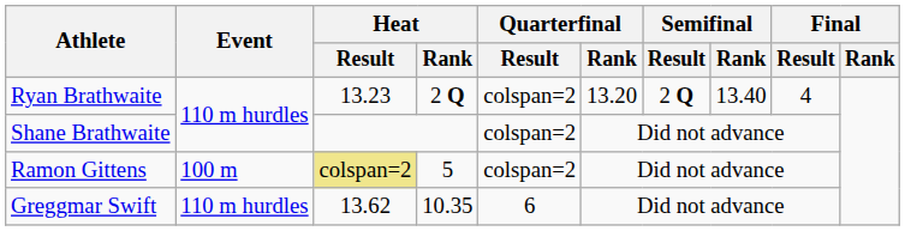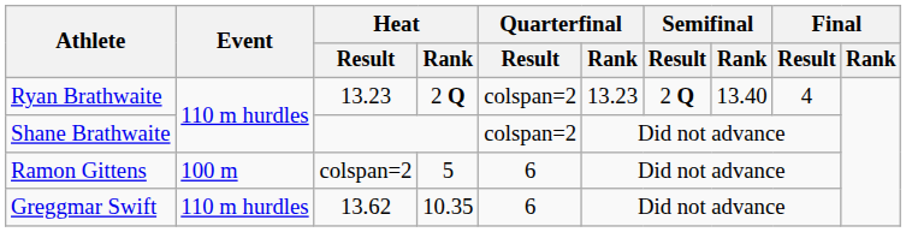Ryan Brathwaite | Quarterfinal / Rank: 13.20 -> 13.23
Ramon Gittens | Heat / Result: khaki background -> no background
Ramon Gittens | Quarterfinal / Result: colspan=2 -> 6
